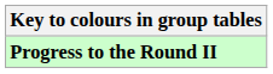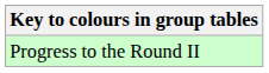row 2 | column 1: bold -> normal
